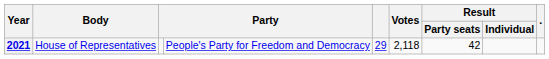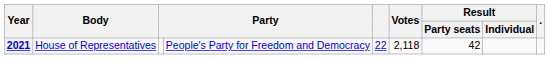2021 | column 5: 29 -> 22
